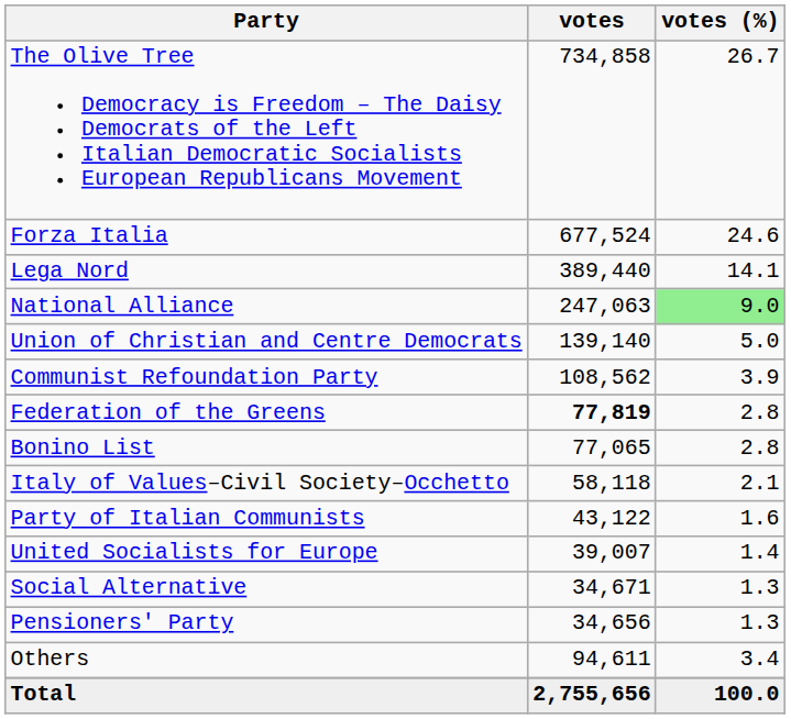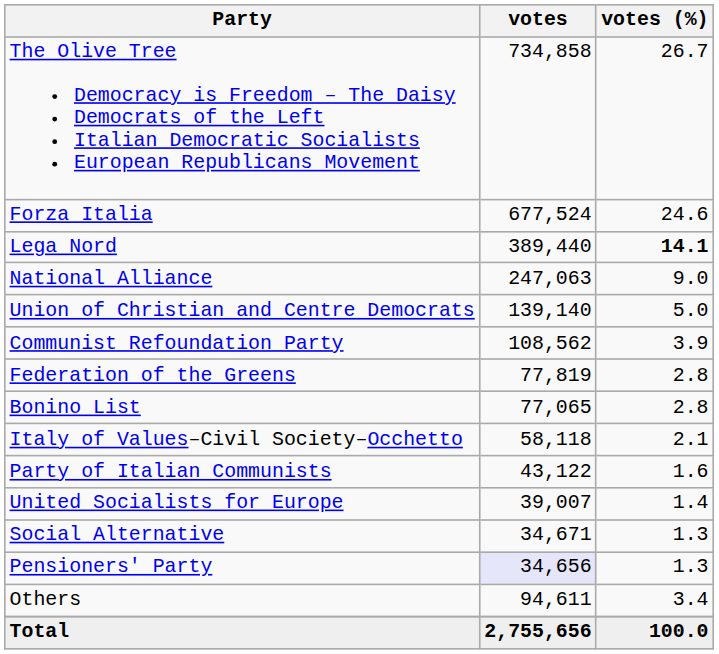Lega Nord | votes (%): normal -> bold
National Alliance | votes (%): lightgreen background -> no background
Federation of the Greens | votes: bold -> normal
Pensioners' Party | votes: no background -> lavender background
